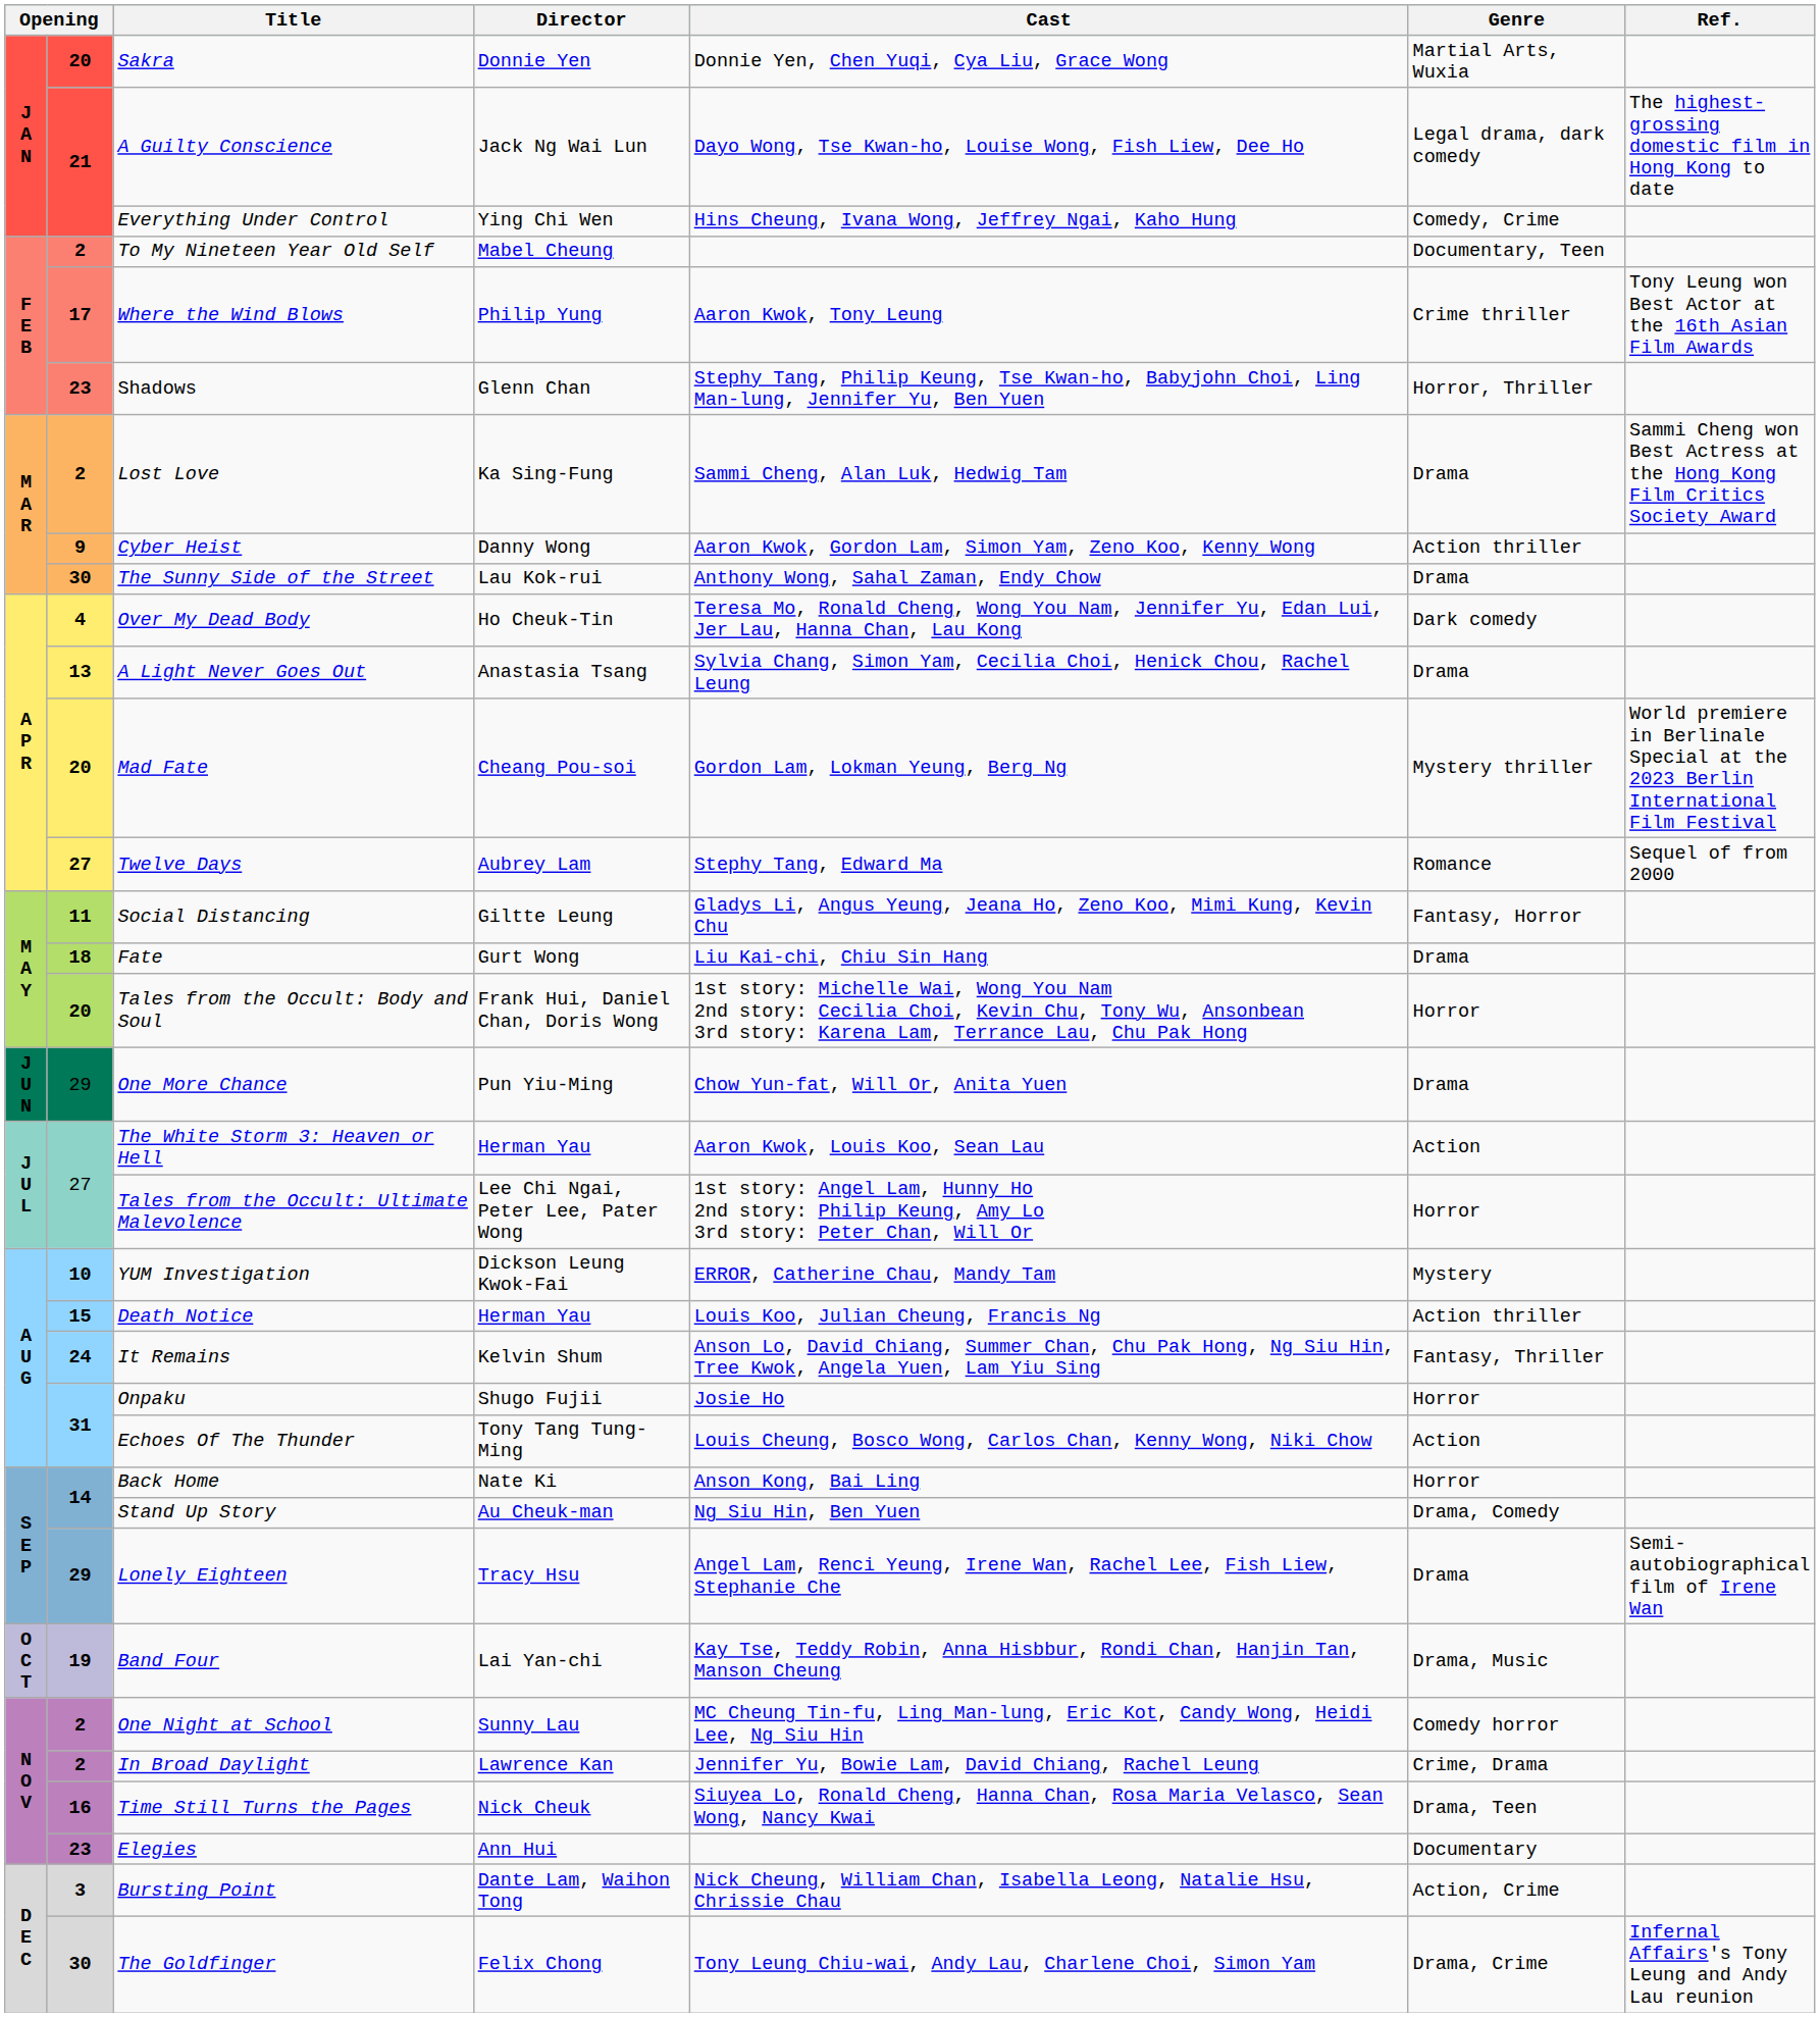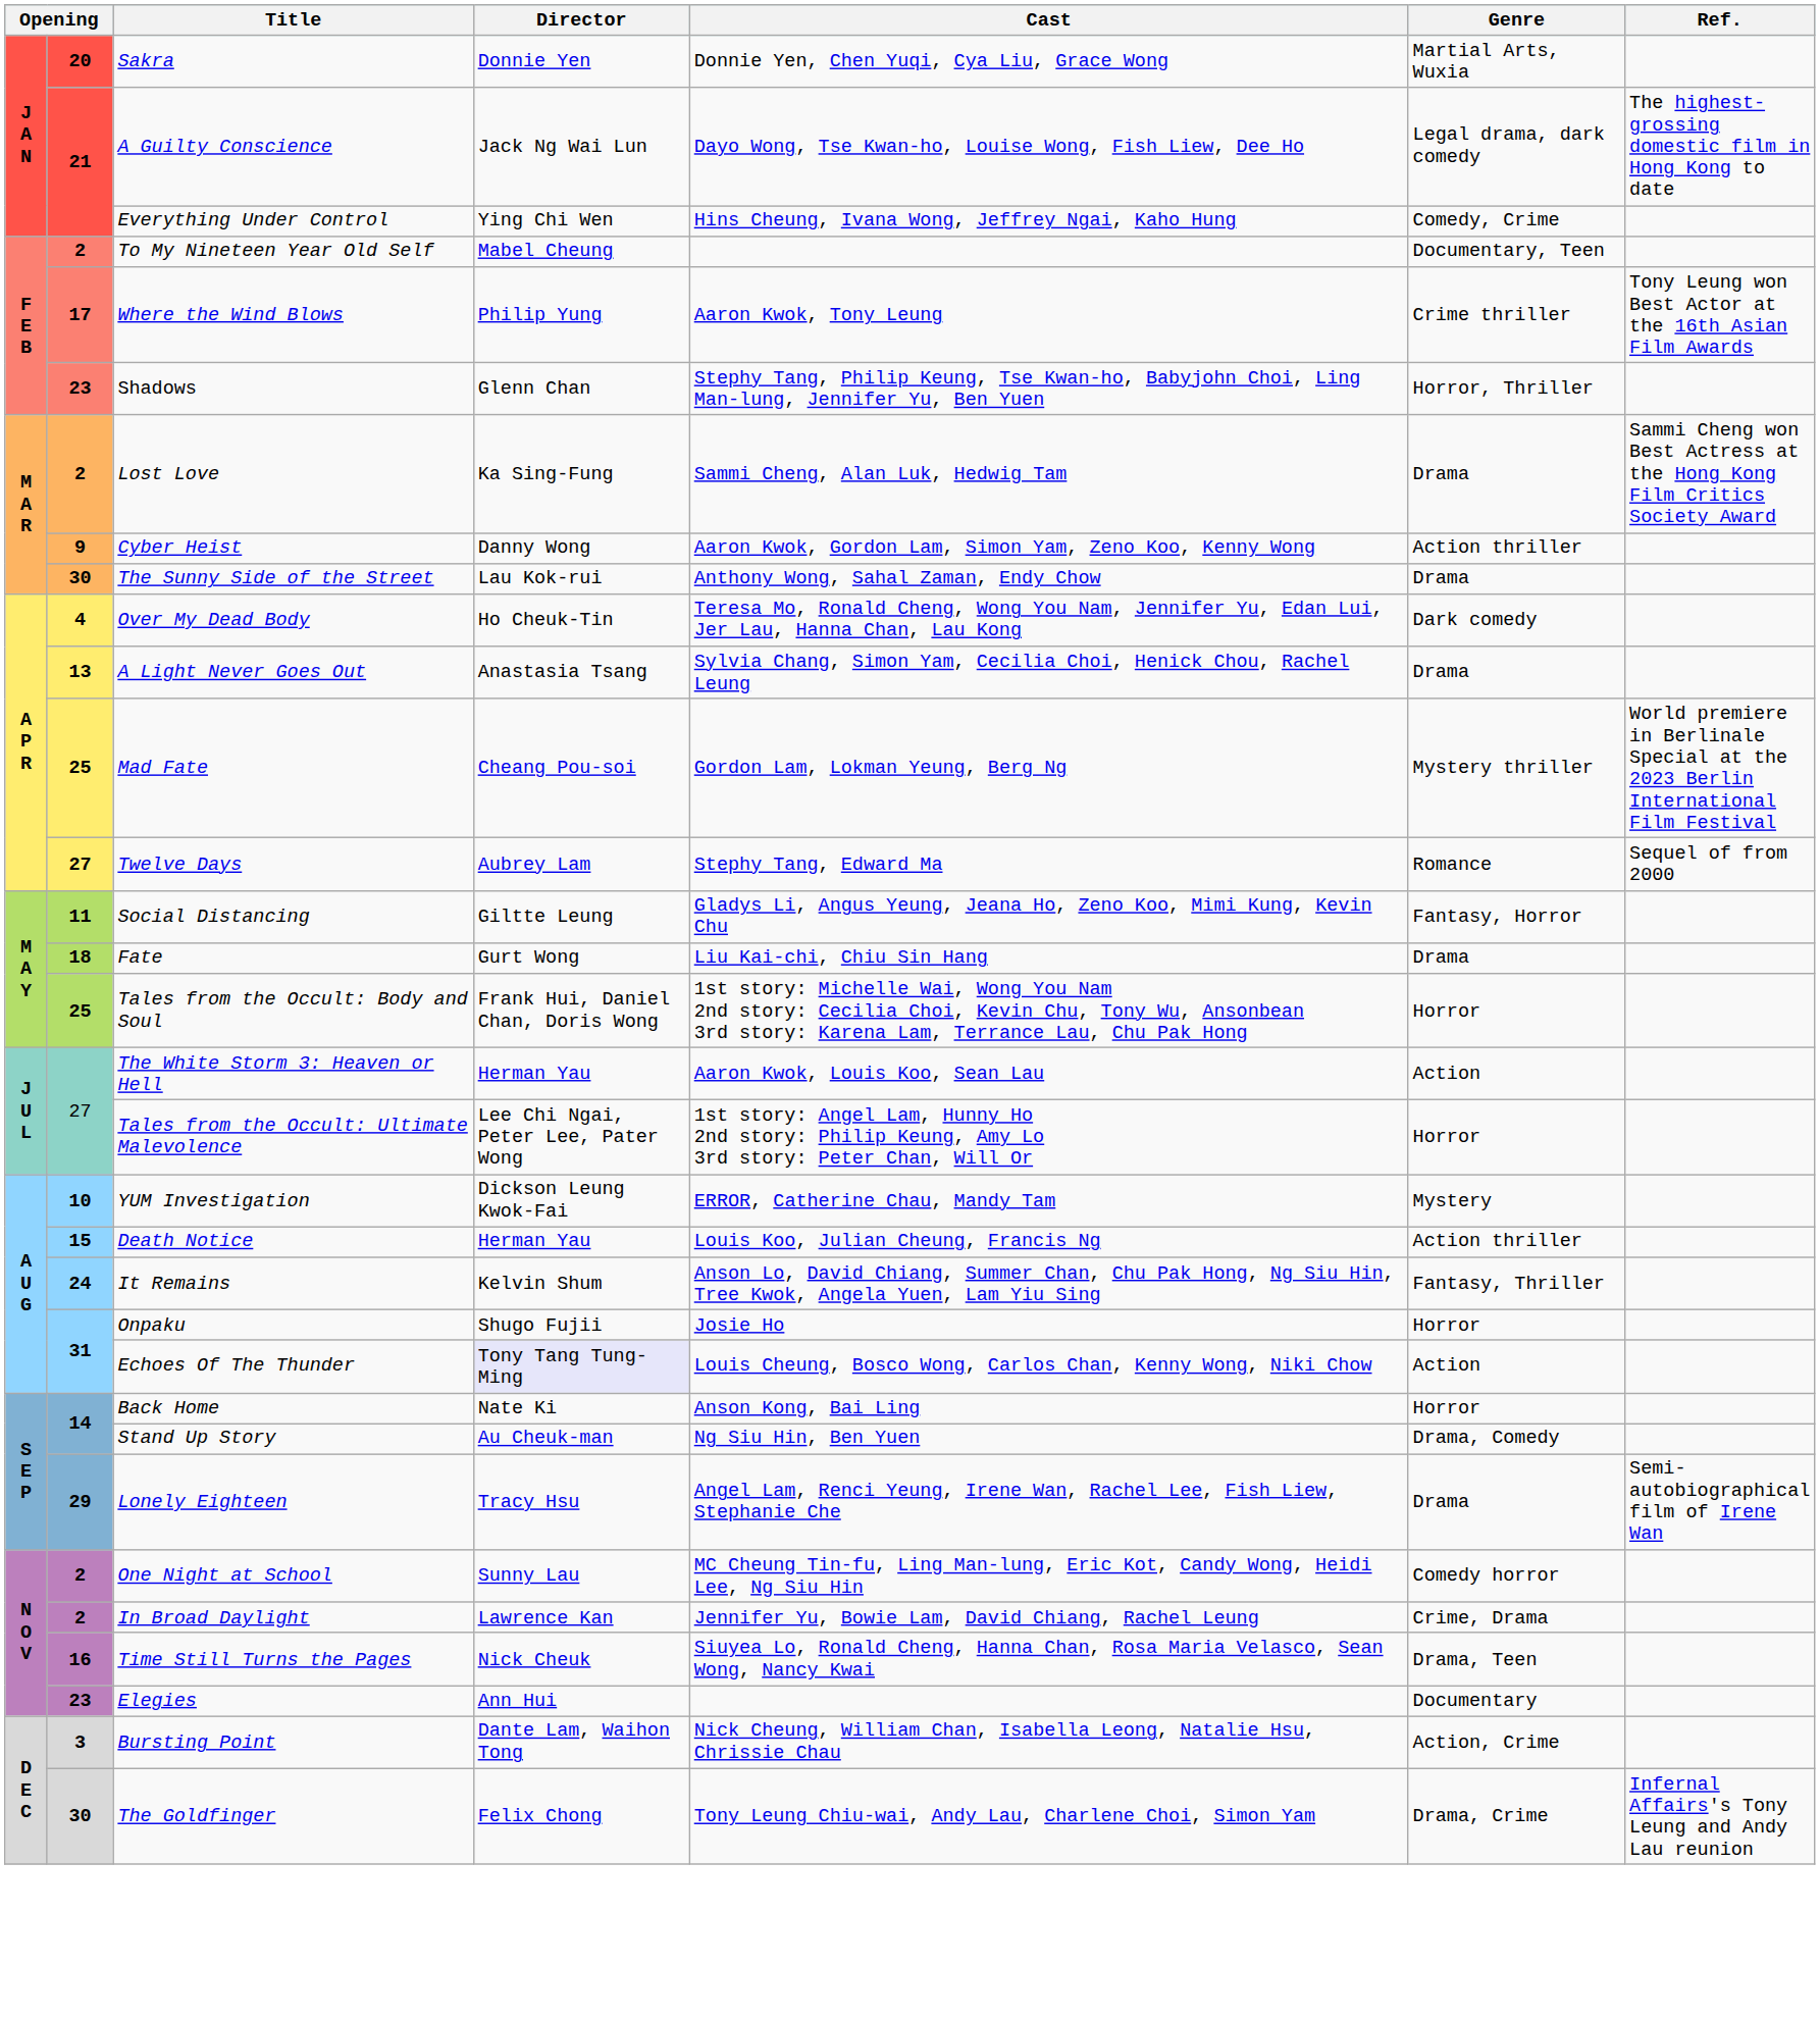Mad Fate | column 2: 20 -> 25
Tales from the Occult: Body and Soul | column 2: 20 -> 25
- row: J U N | 29 | One More Chance | Pun Yiu-Ming | Chow Yun-fat, Will Or, Anita Yuen | Drama
Echoes Of The Thunder | Director: no background -> lavender background
- row: O C T | 19 | Band Four | Lai Yan-chi | Kay Tse, Teddy Robin, Anna Hisbbur, Rondi Chan, Hanjin Tan, Manson Cheung | Drama, Music
